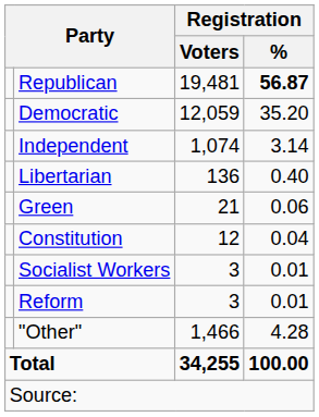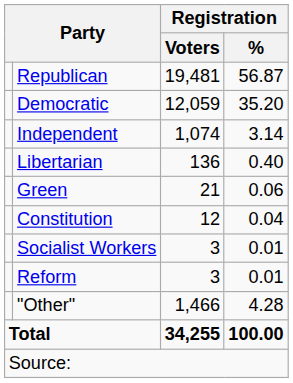Republican | Registration / %: bold -> normal
